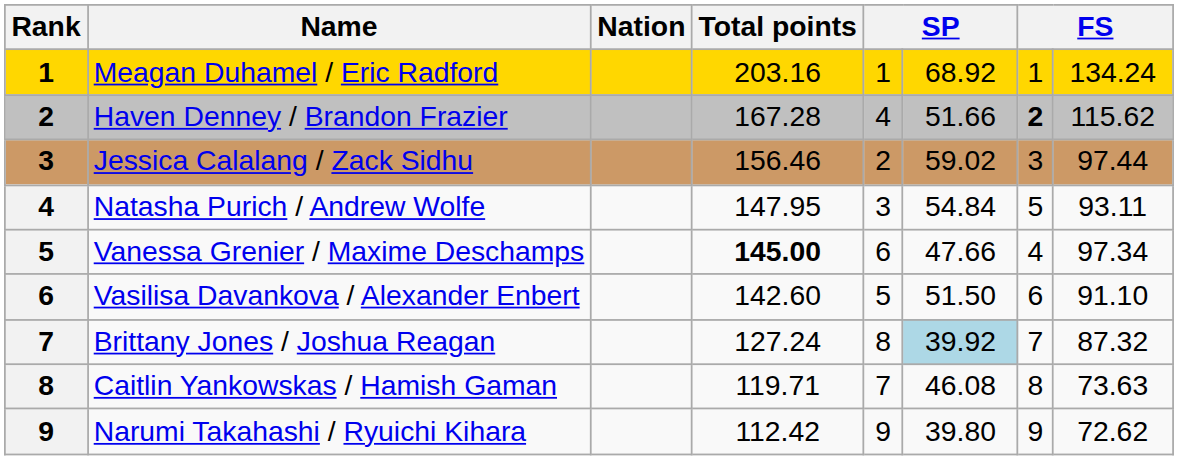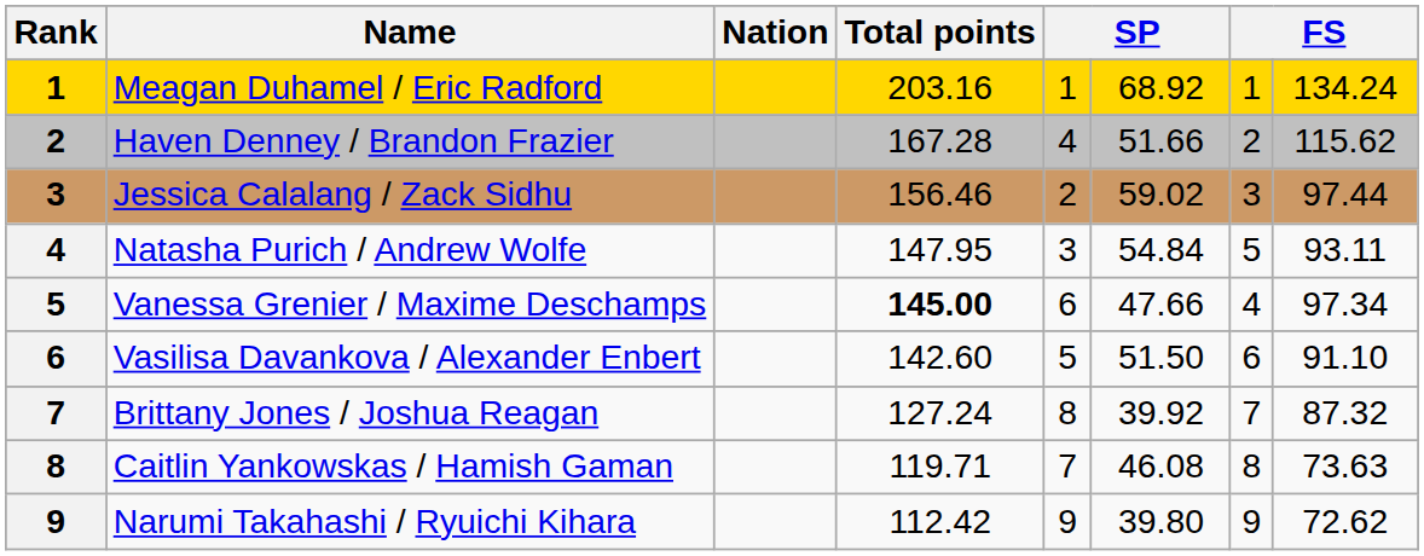Haven Denney / Brandon Frazier | column 7: bold -> normal
Brittany Jones / Joshua Reagan | column 6: lightblue background -> no background
